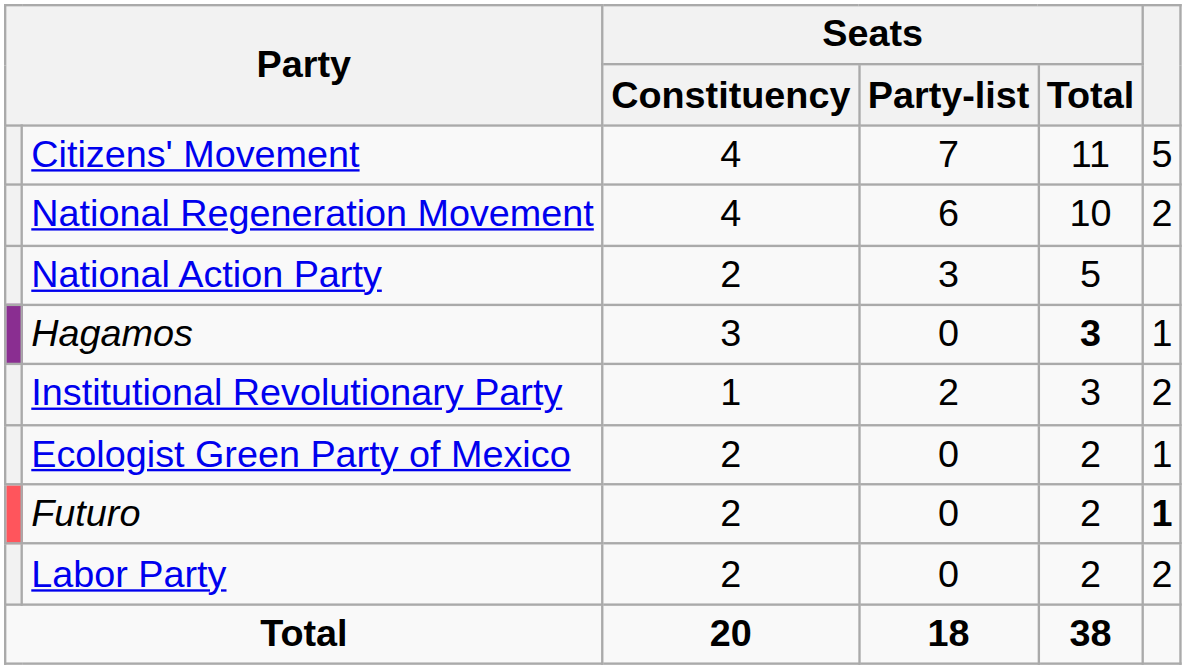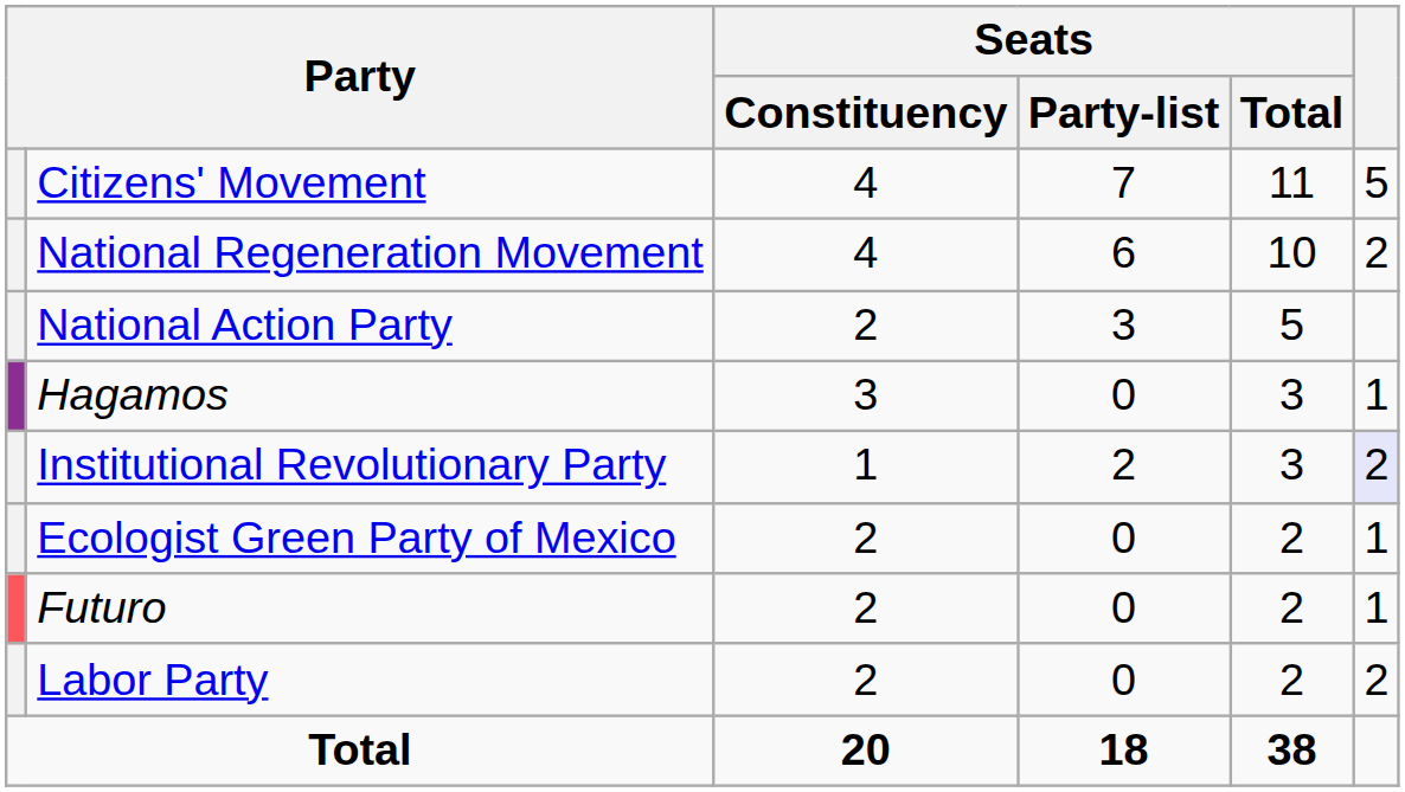Hagamos | Seats / Total: bold -> normal
Institutional Revolutionary Party | column 6: no background -> lavender background
Futuro | column 6: bold -> normal
